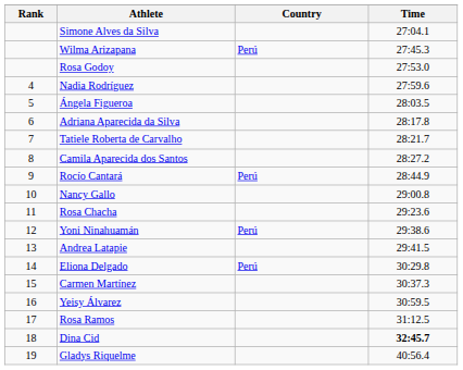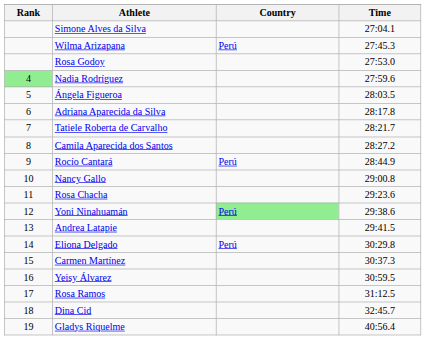Nadia Rodríguez | Rank: no background -> lightgreen background
Yoni Ninahuamán | Country: no background -> lightgreen background
Dina Cid | Time: bold -> normal
